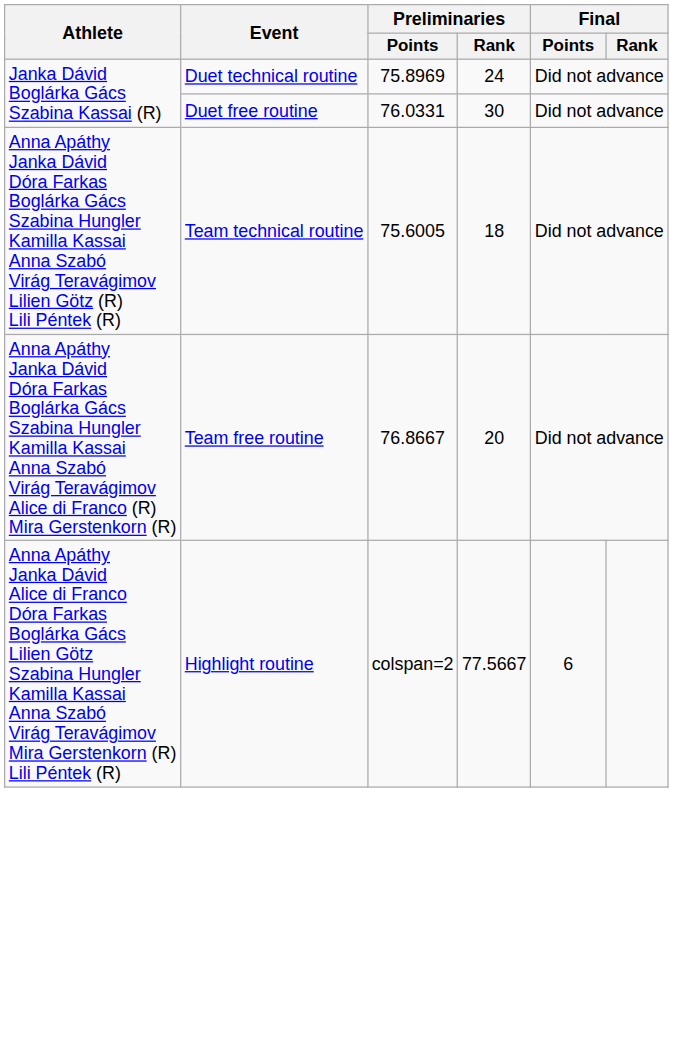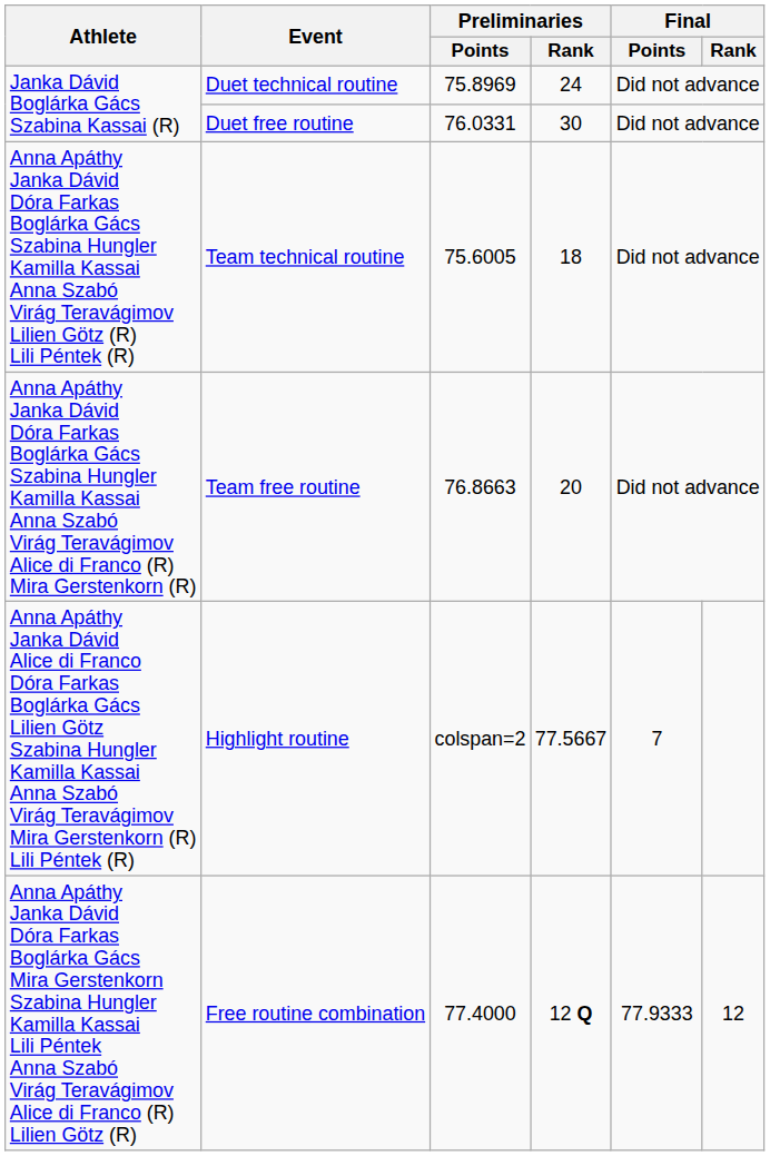Team free routine | Preliminaries / Points: 76.8667 -> 76.8663
Highlight routine | Final / Points: 6 -> 7
+ row: Anna Apáthy Janka Dávid Dóra Farkas Boglárka Gács Mira Gerstenkorn Szabina Hungler Kamilla Kassai Lili Péntek Anna Szabó Virág Teravágimov Alice di Franco (R) Lilien Götz (R) | Free routine combination | 77.4000 | 12 Q | 77.9333 | 12
